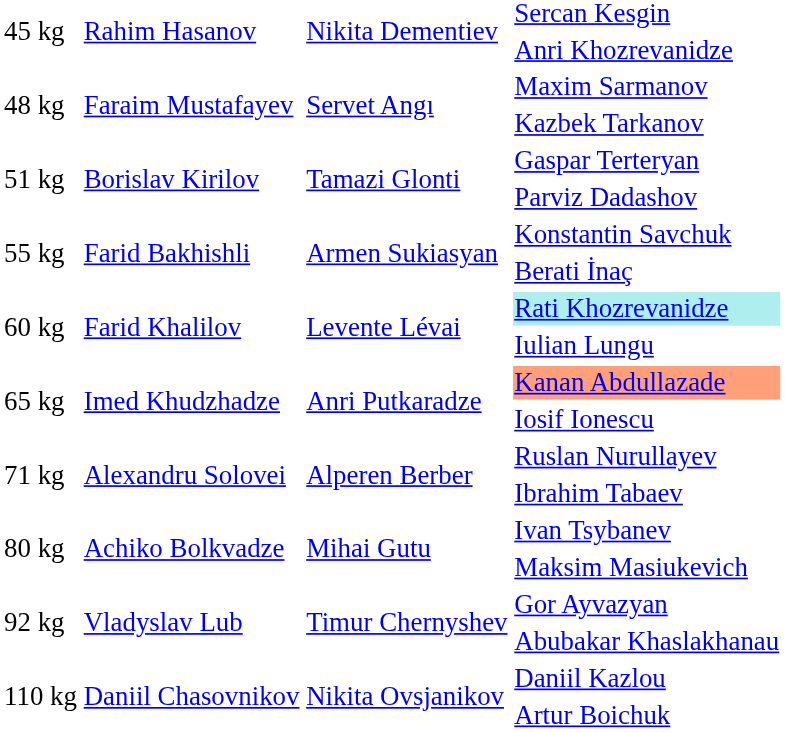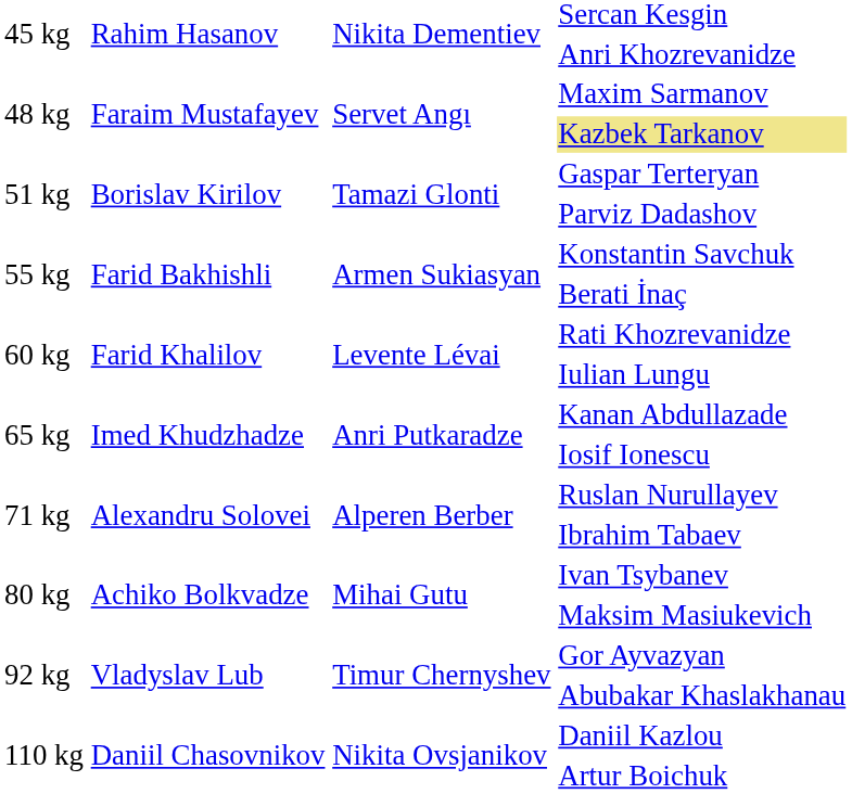Kazbek Tarkanov | column 4: no background -> khaki background
Rati Khozrevanidze | column 4: paleturquoise background -> no background
Kanan Abdullazade | column 4: lightsalmon background -> no background
